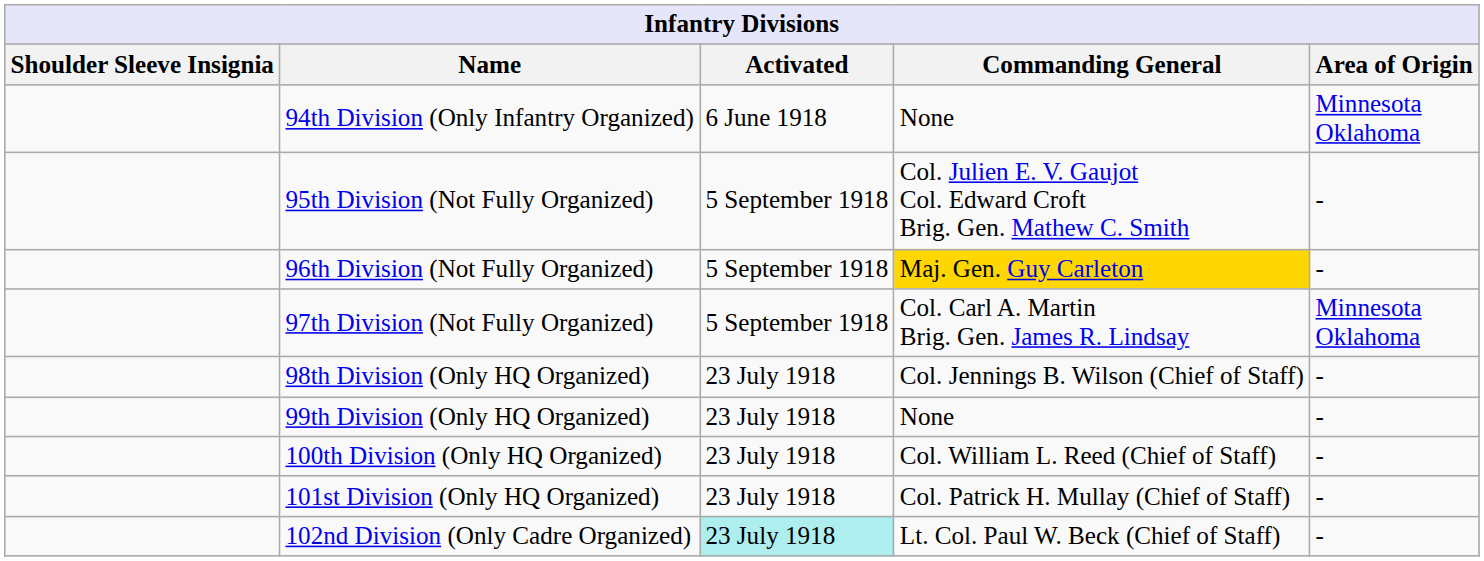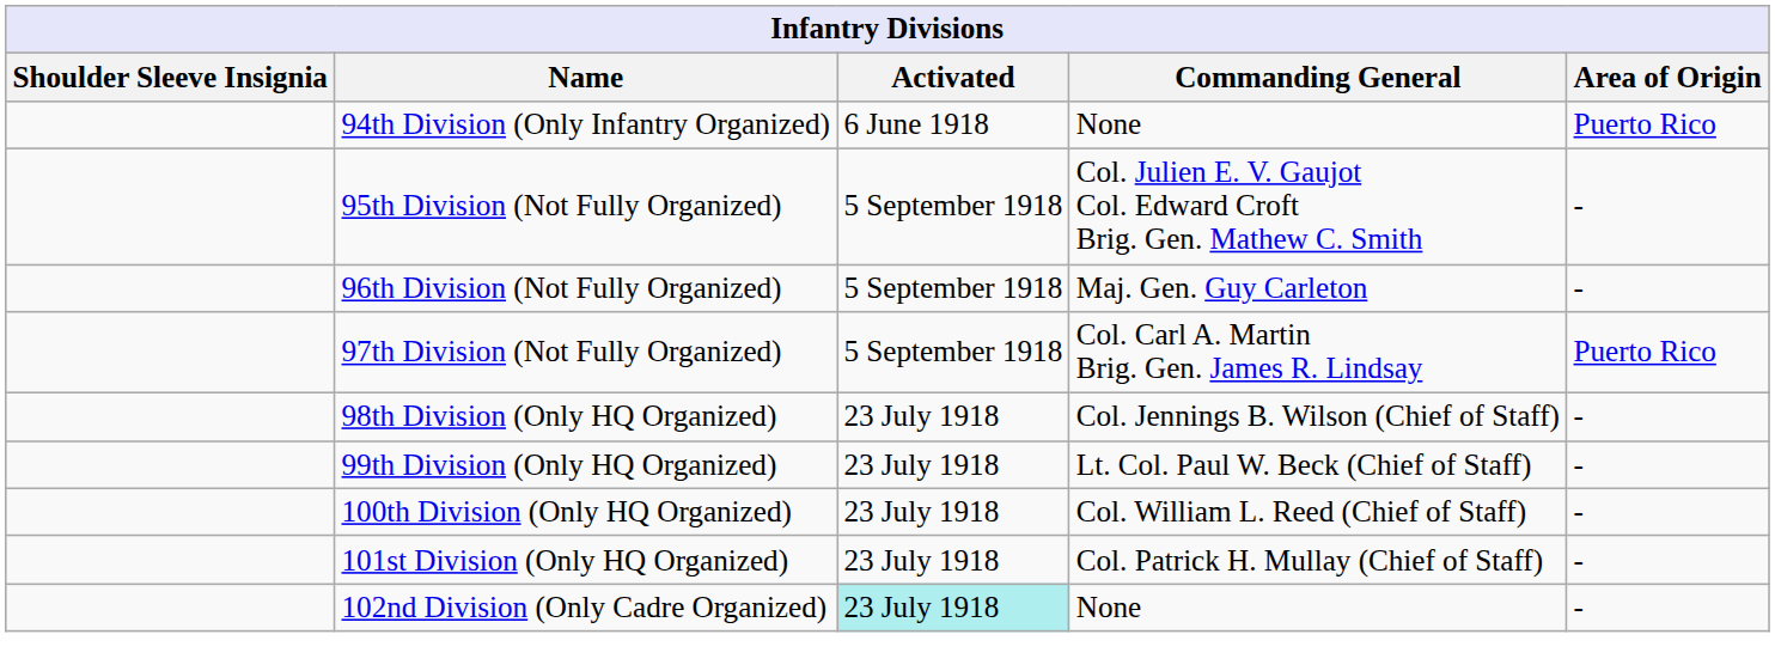94th Division (Only Infantry Organized) | Area of Origin: Minnesota Oklahoma -> Puerto Rico
96th Division (Not Fully Organized) | Commanding General: gold background -> no background
97th Division (Not Fully Organized) | Area of Origin: Minnesota Oklahoma -> Puerto Rico
99th Division (Only HQ Organized) | Commanding General: None -> Lt. Col. Paul W. Beck (Chief of Staff)
102nd Division (Only Cadre Organized) | Commanding General: Lt. Col. Paul W. Beck (Chief of Staff) -> None
